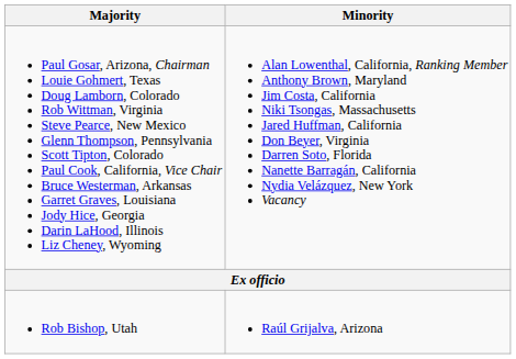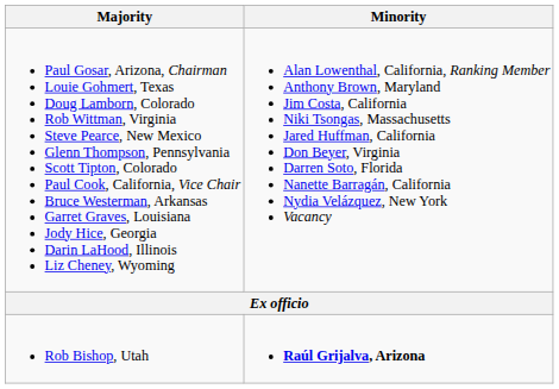Rob Bishop, Utah | Minority: normal -> bold
